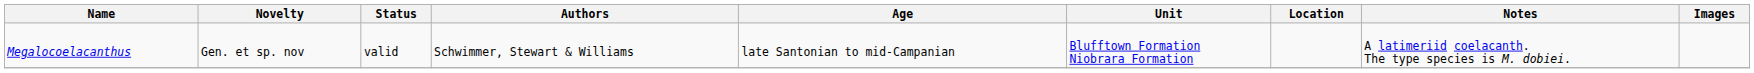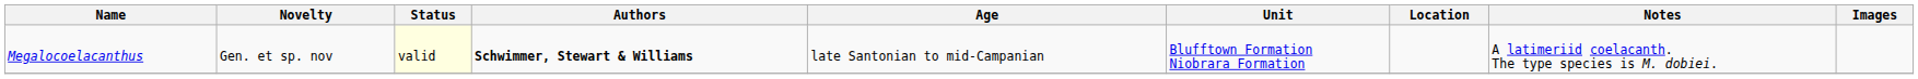Megalocoelacanthus | Status: no background -> lightyellow background
Megalocoelacanthus | Authors: normal -> bold
